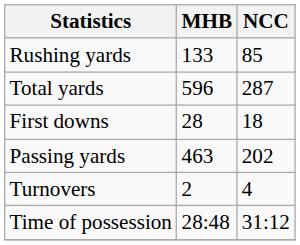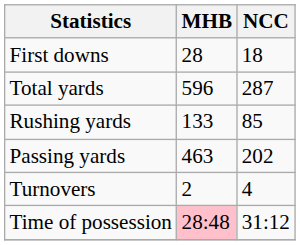rows swapped: First downs <-> Rushing yards
Time of possession | MHB: no background -> pink background
